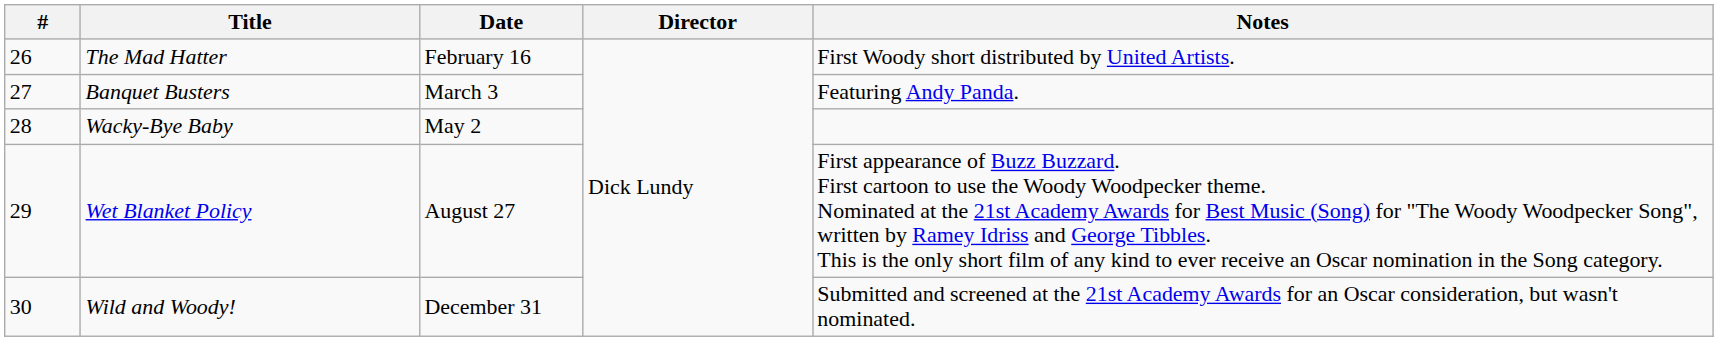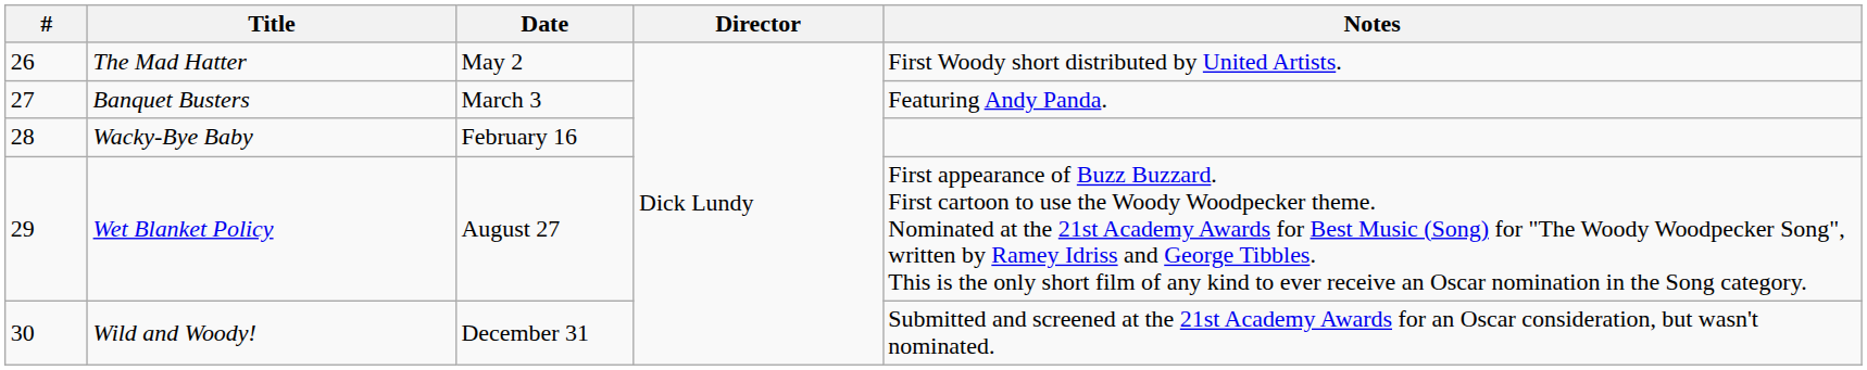The Mad Hatter | Date: February 16 -> May 2
Wacky-Bye Baby | Date: May 2 -> February 16
